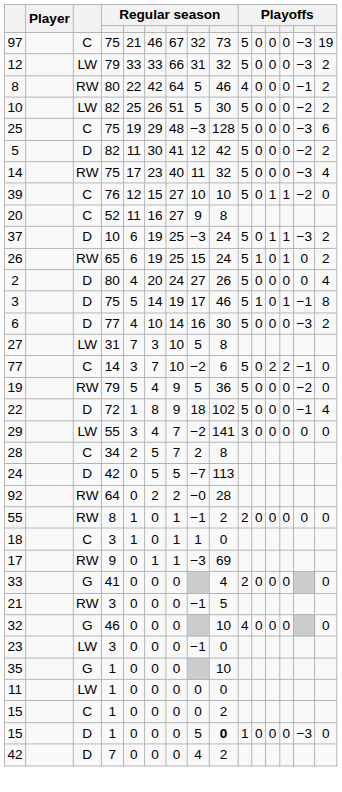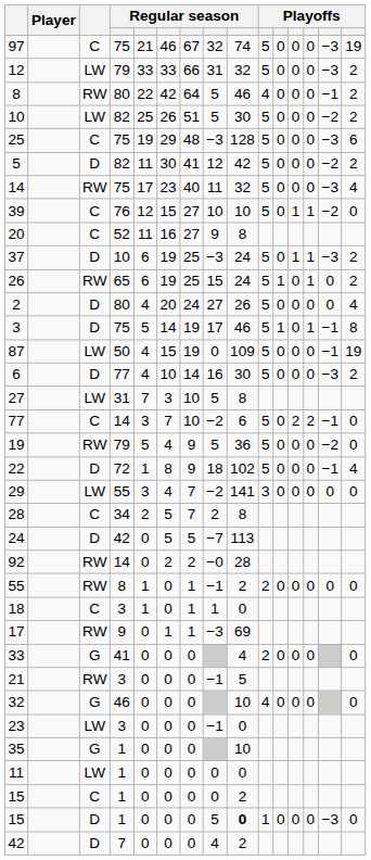97 | column 9: 73 -> 74
+ row: 87 | LW | 50 | 4 | 15 | 19 | 0 | 109 | 5 | 0 | 0 | 0 | −1 | 19
92 | column 4: 64 -> 14
